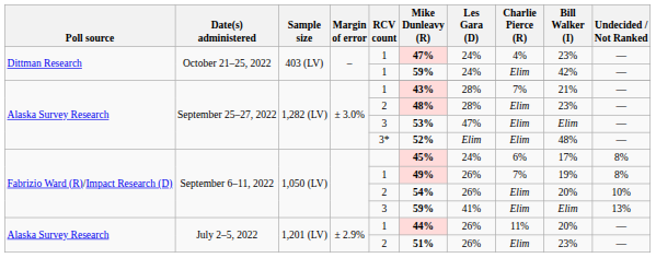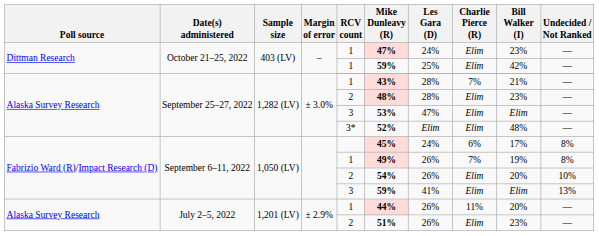row 2 | Charlie Pierce (R): 4% -> Elim
row 3 | Les Gara (D): 24% -> 25%
